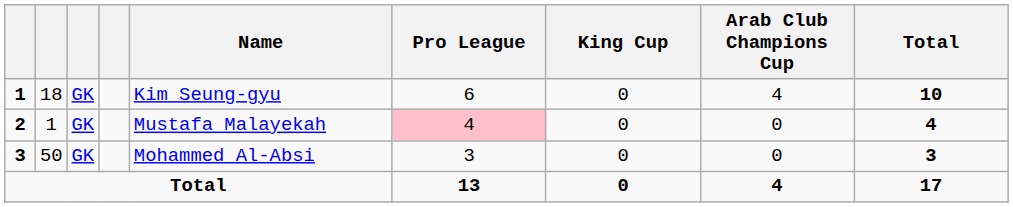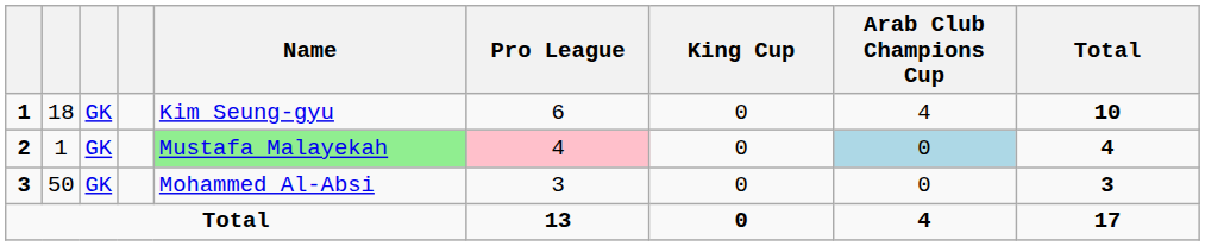2 | Name: no background -> lightgreen background
2 | Arab Club Champions Cup: no background -> lightblue background
